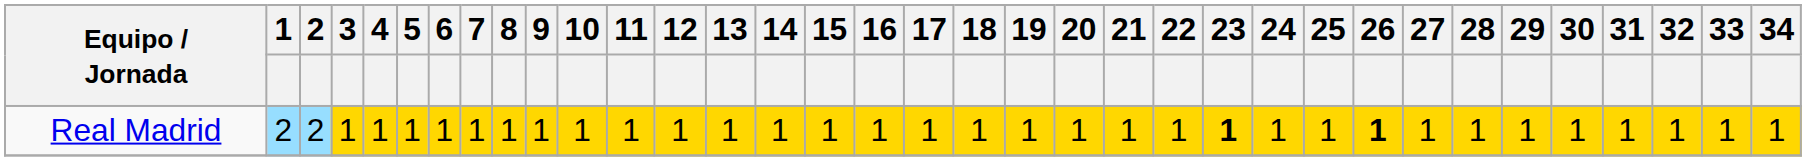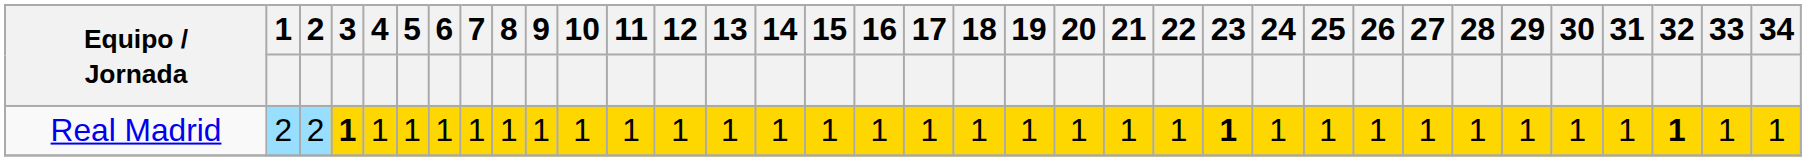Real Madrid | 3: normal -> bold
Real Madrid | 26: bold -> normal
Real Madrid | 32: normal -> bold
